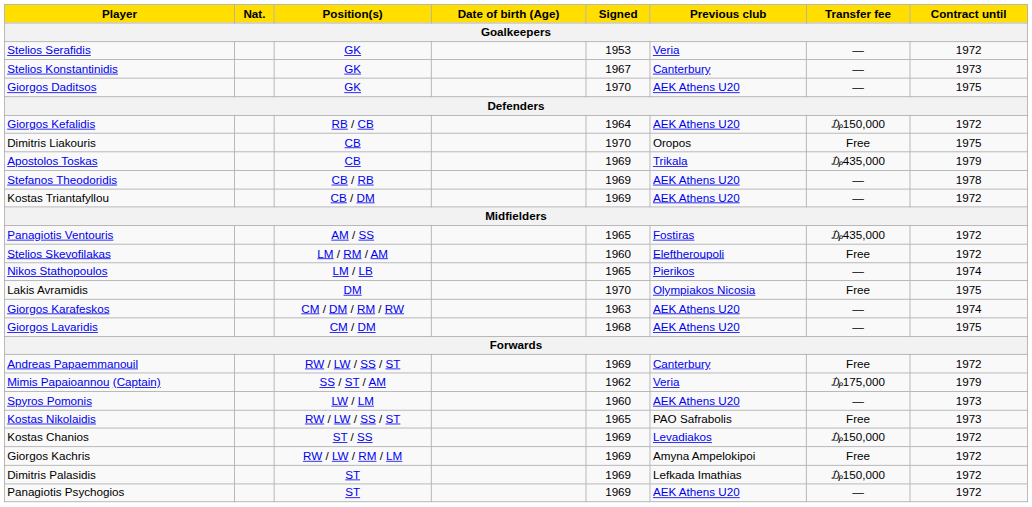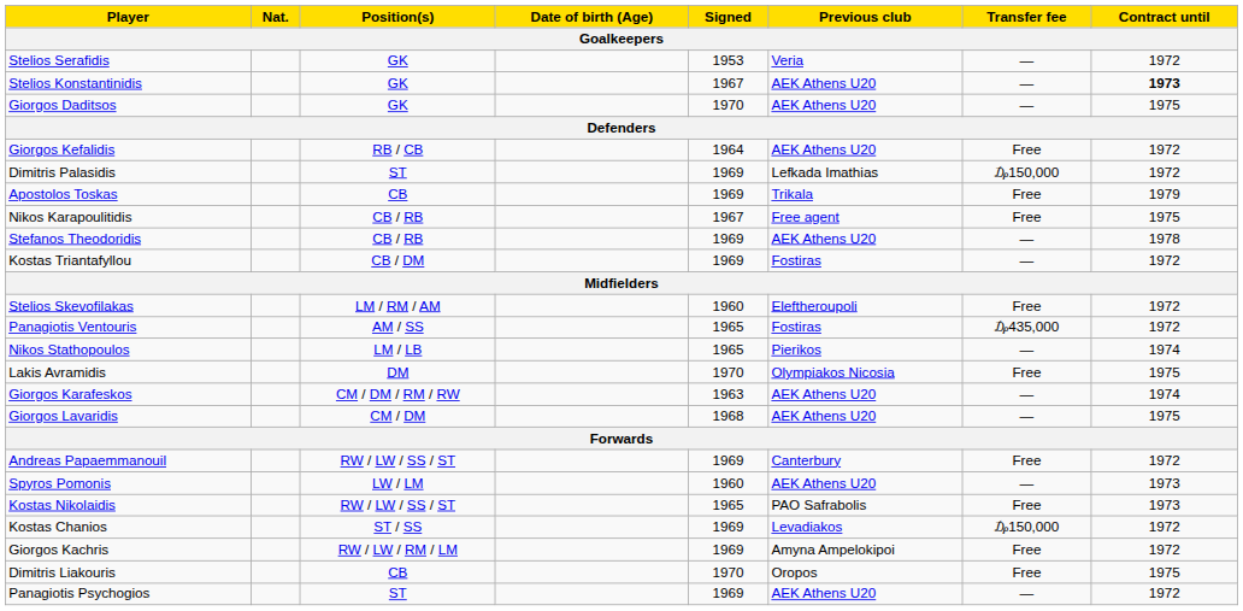Stelios Konstantinidis | Previous club: Canterbury -> AEK Athens U20
Stelios Konstantinidis | Contract until: normal -> bold
Giorgos Kefalidis | Transfer fee: ₯150,000 -> Free
rows swapped: Dimitris Liakouris <-> Dimitris Palasidis
Apostolos Toskas | Transfer fee: ₯435,000 -> Free
+ row: Nikos Karapoulitidis | CB / RB | 1967 | Free agent | Free | 1975
Kostas Triantafyllou | Previous club: AEK Athens U20 -> Fostiras
rows swapped: Stelios Skevofilakas <-> Panagiotis Ventouris
- row: Mimis Papaioannou (Captain) | SS / ST / AM | 1962 | Veria | ₯175,000 | 1979
